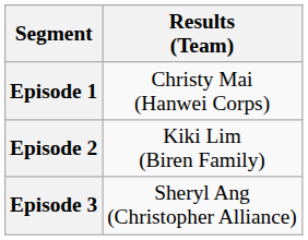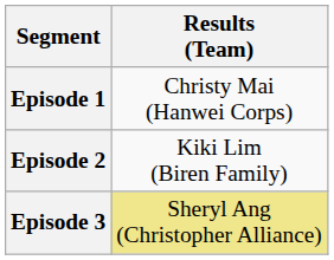Episode 3 | Results (Team): no background -> khaki background
